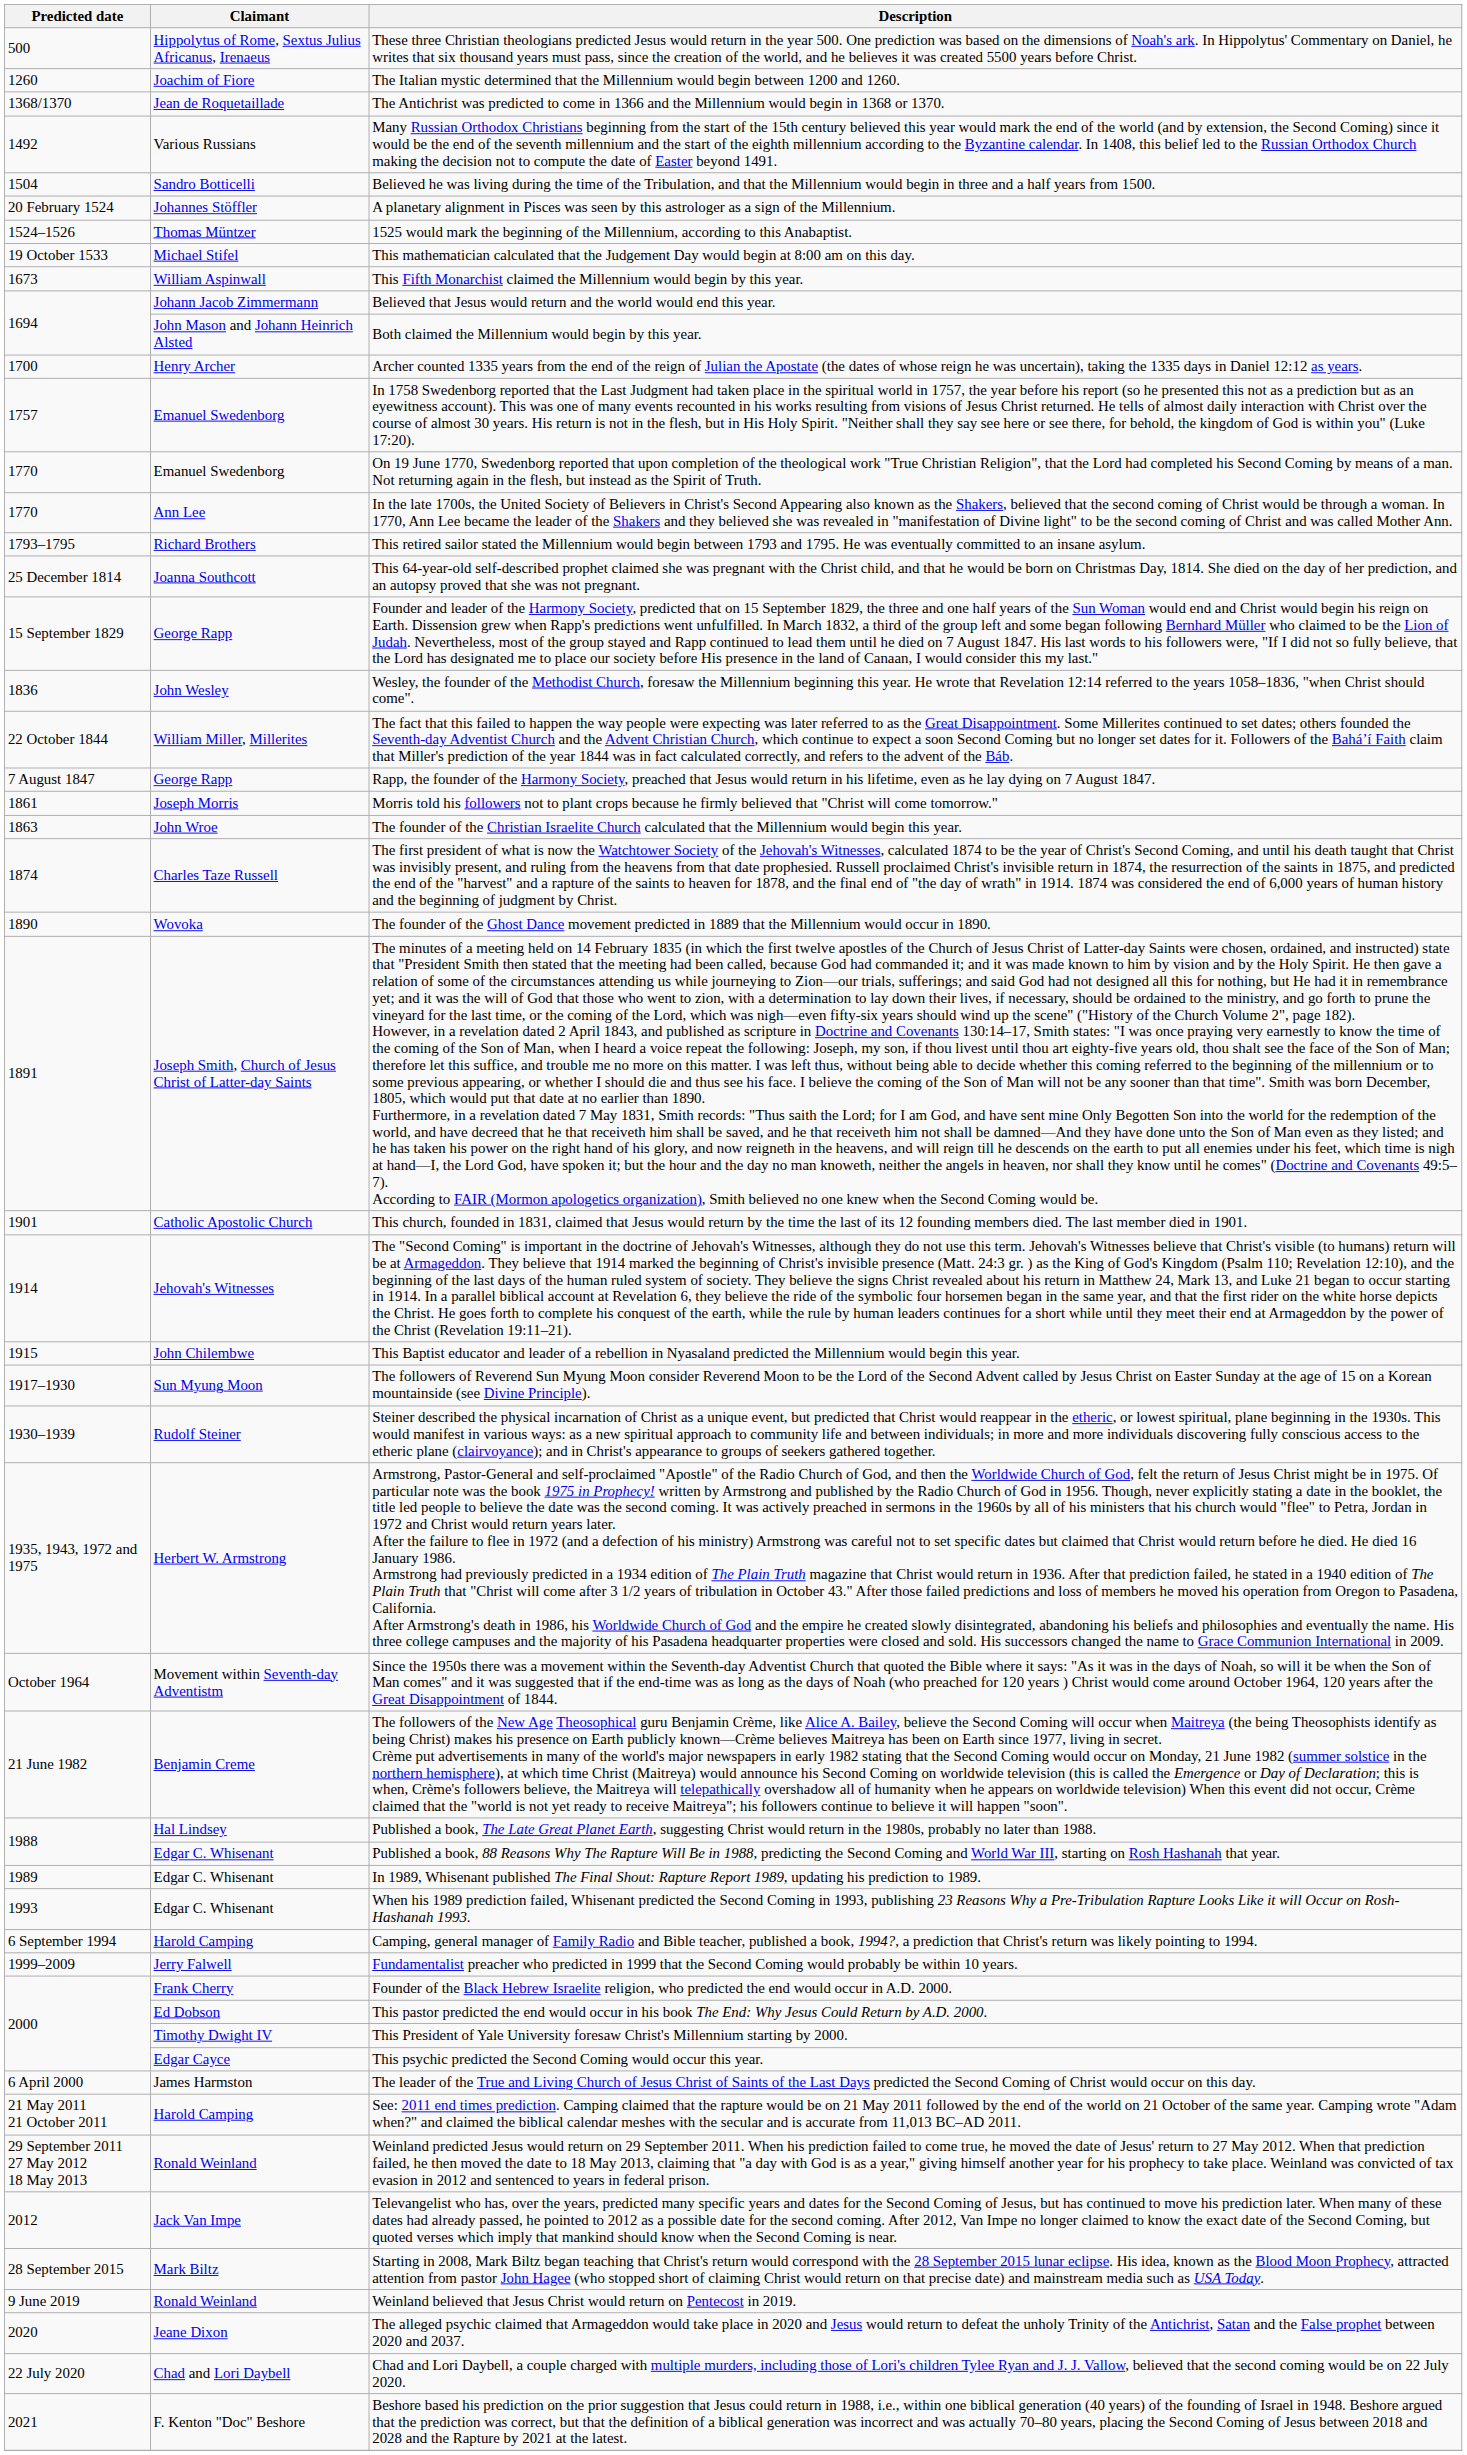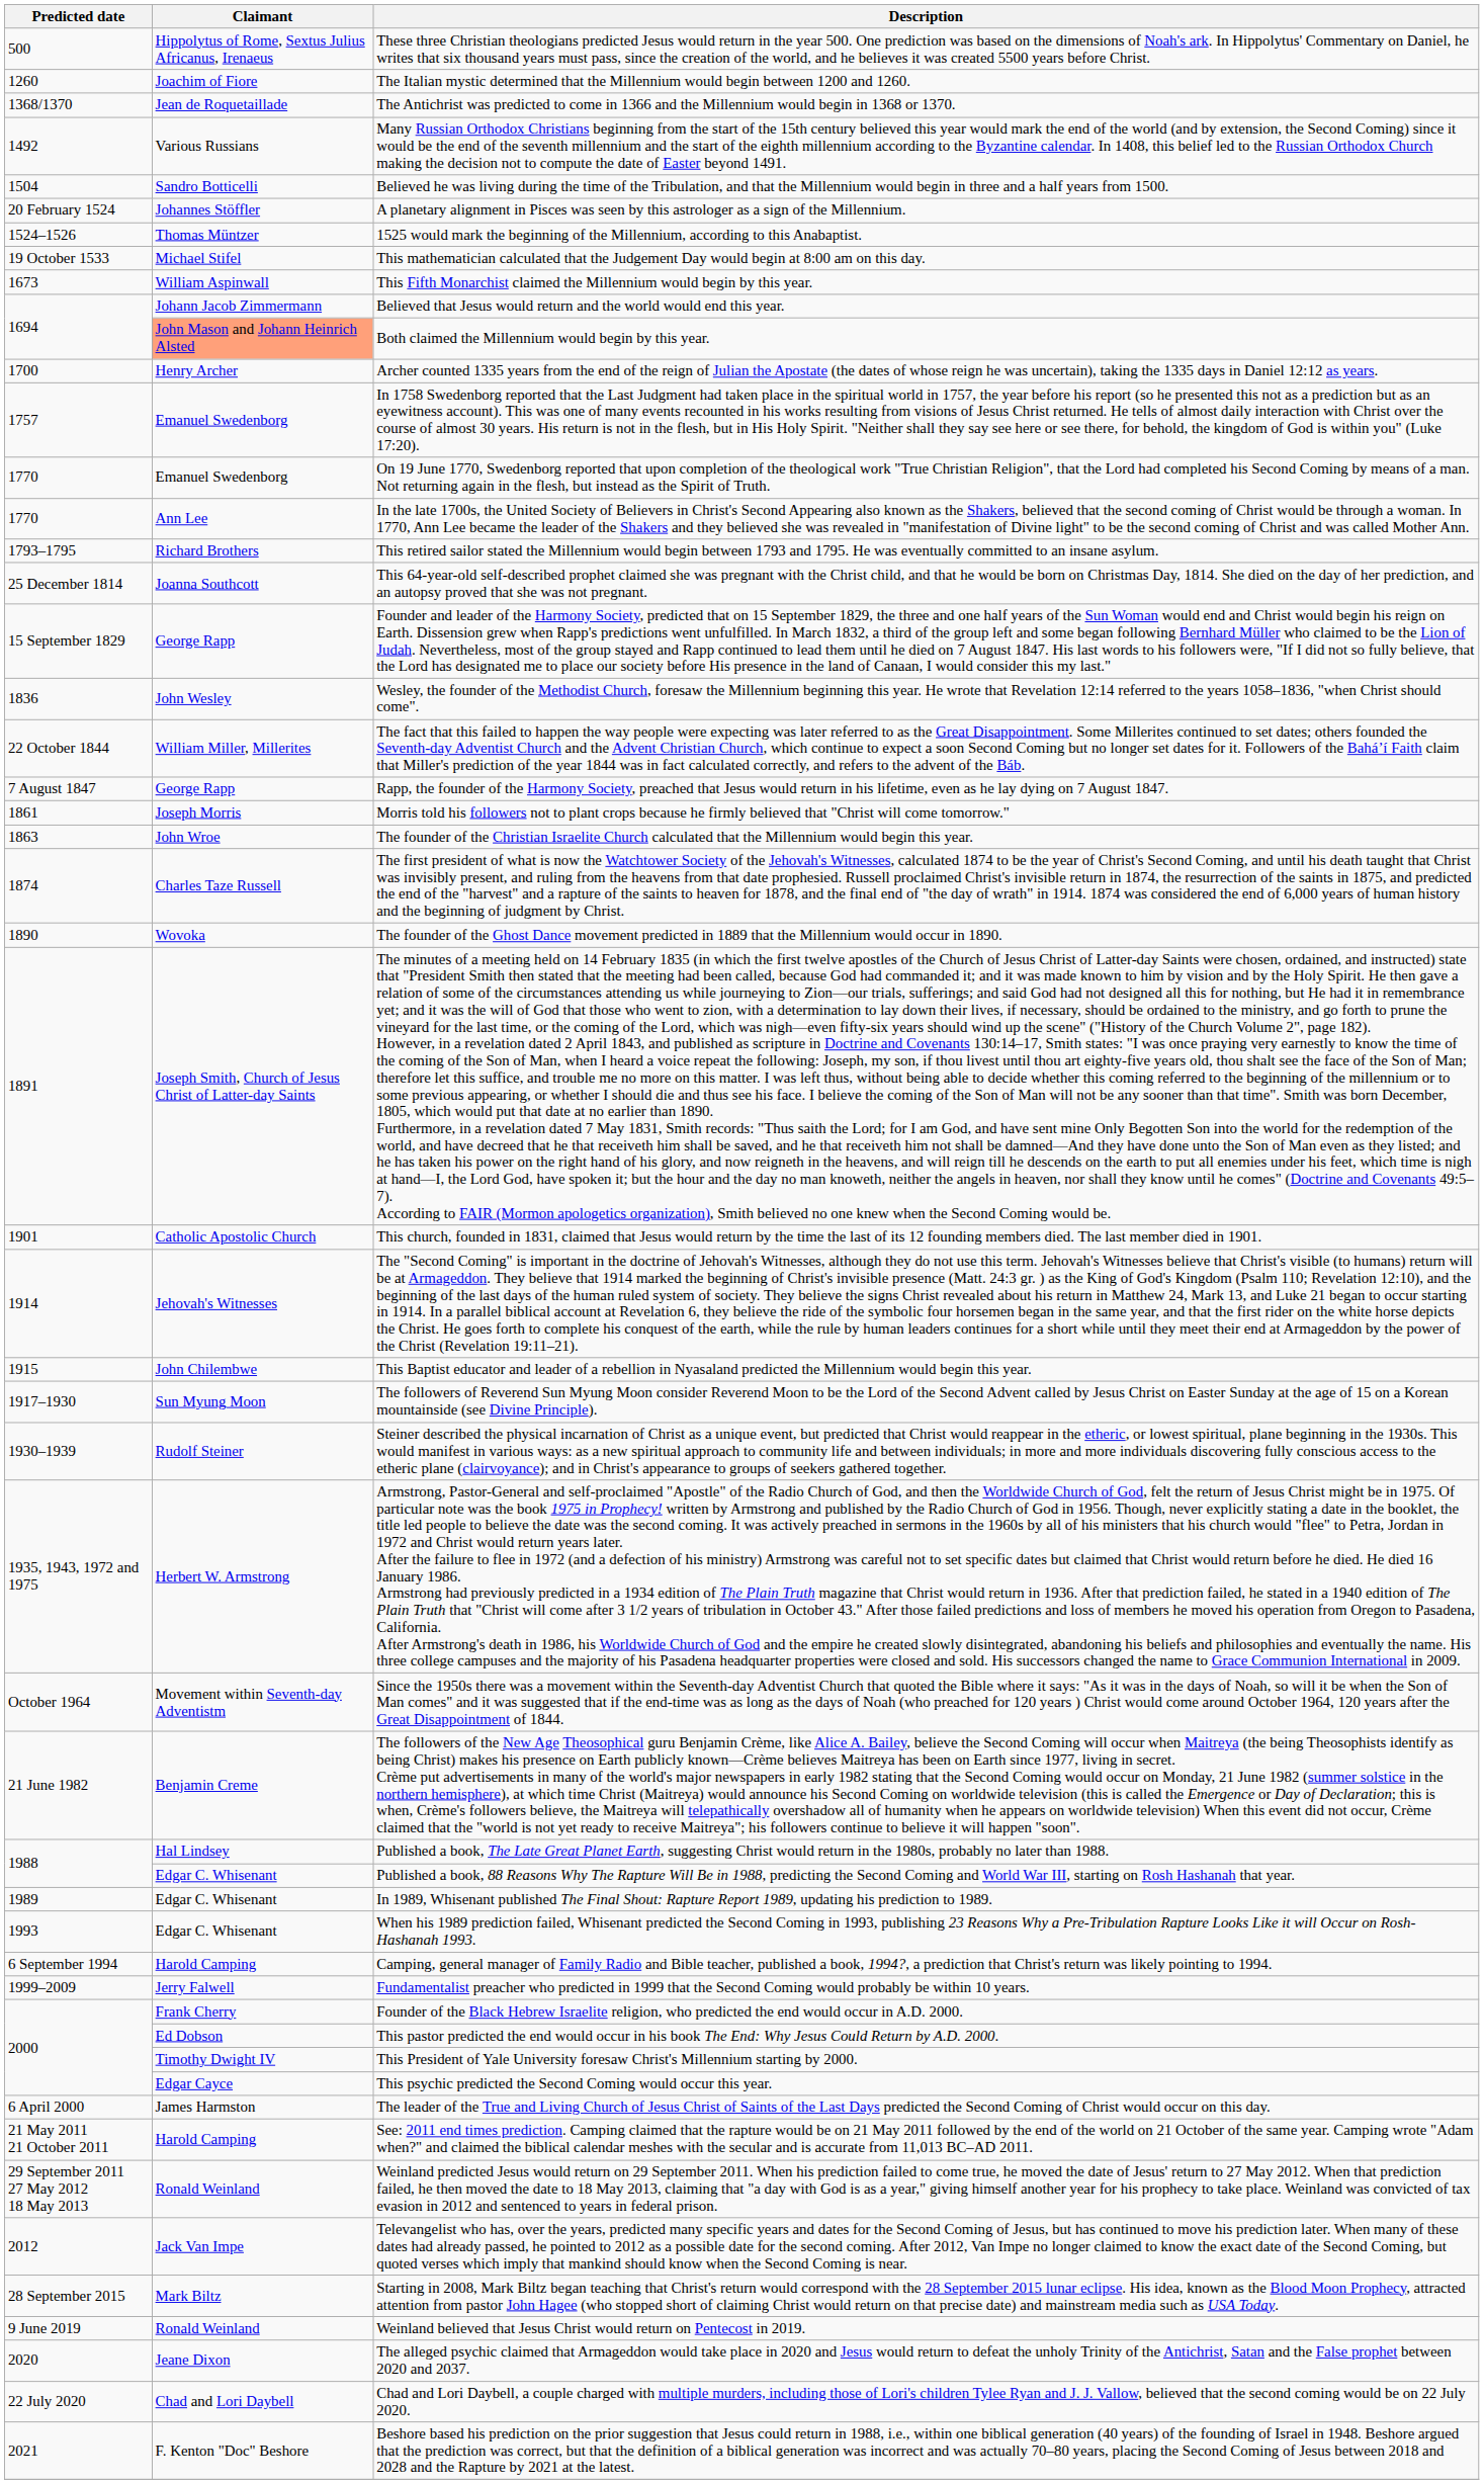Both claimed the Millennium would begin by this year. | Claimant: no background -> lightsalmon background
